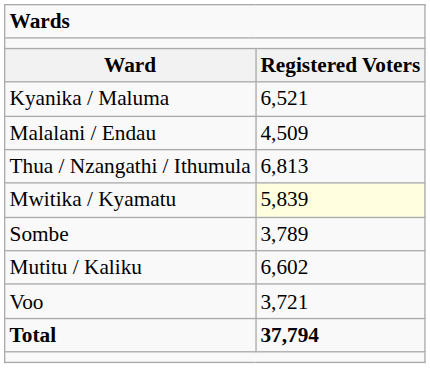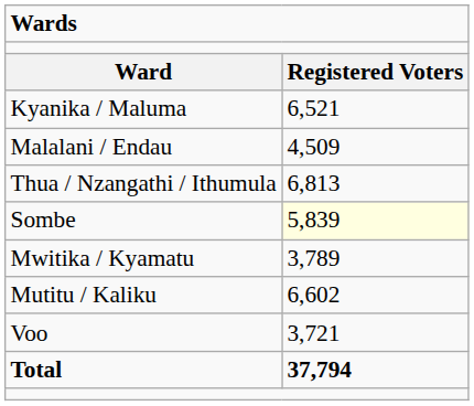row 7 | column 1: Mwitika / Kyamatu -> Sombe
row 8 | column 1: Sombe -> Mwitika / Kyamatu
